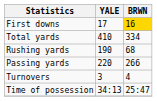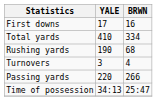First downs | BRWN: gold background -> no background
rows swapped: Passing yards <-> Turnovers
